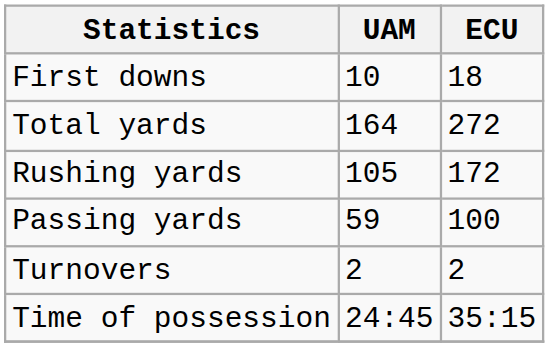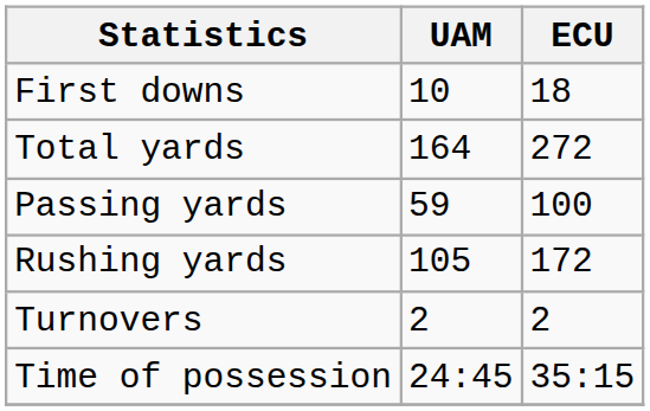rows swapped: Rushing yards <-> Passing yards
